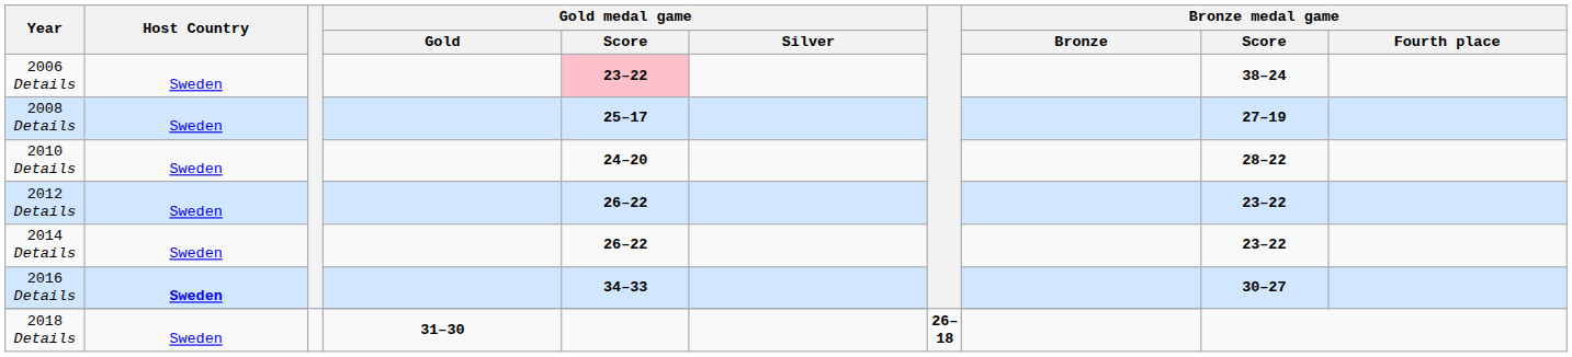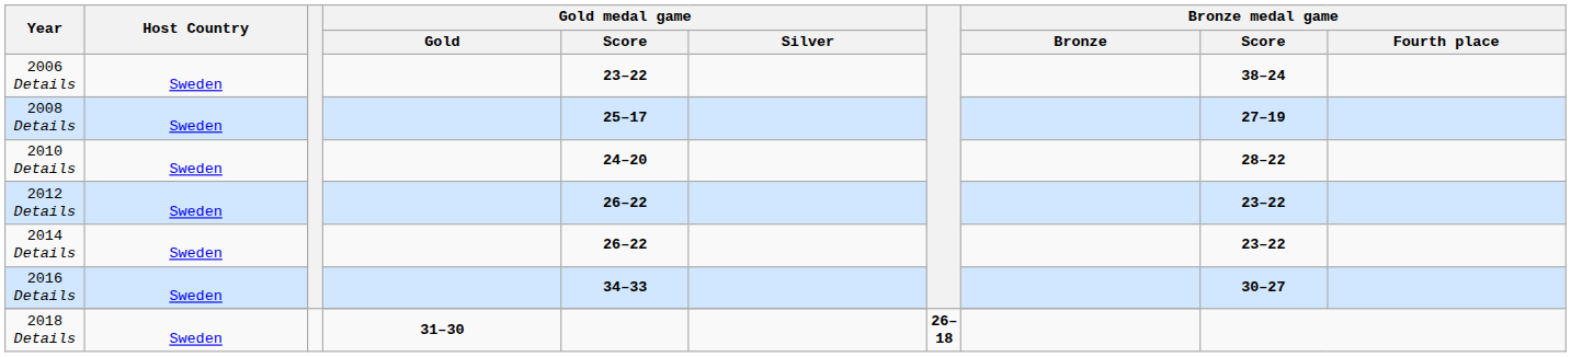2006 Details | Gold medal game / Score: pink background -> no background
2016 Details | Host Country: bold -> normal
